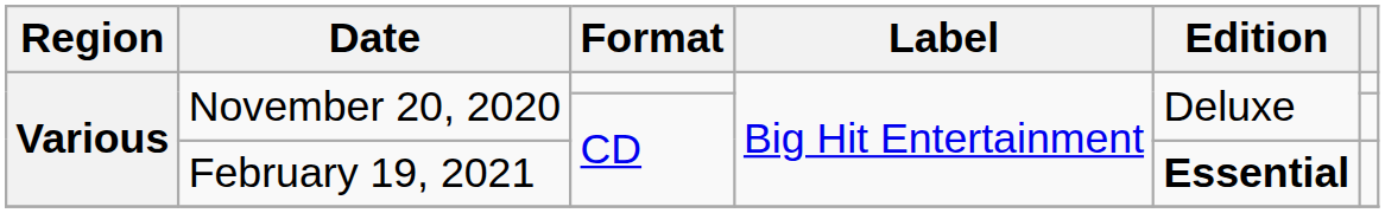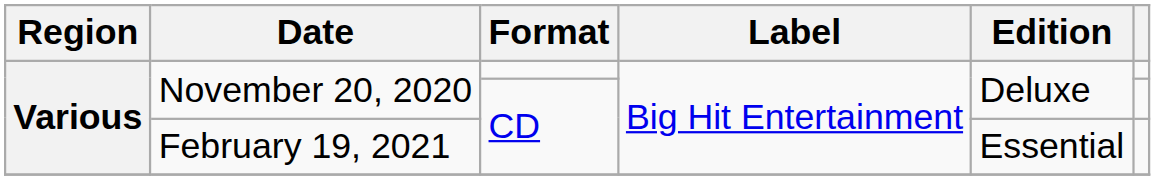February 19, 2021 | Edition: bold -> normal
